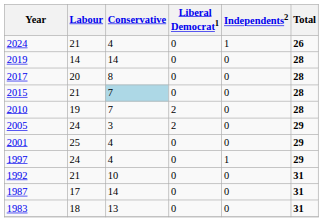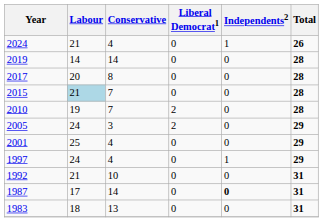2015 | Labour: no background -> lightblue background
2015 | Conservative: lightblue background -> no background
1987 | Independents2: normal -> bold
